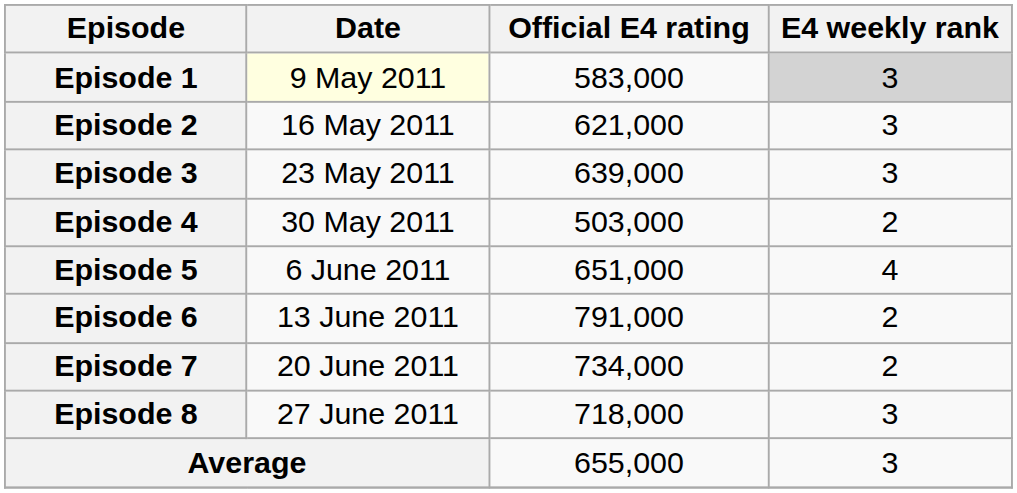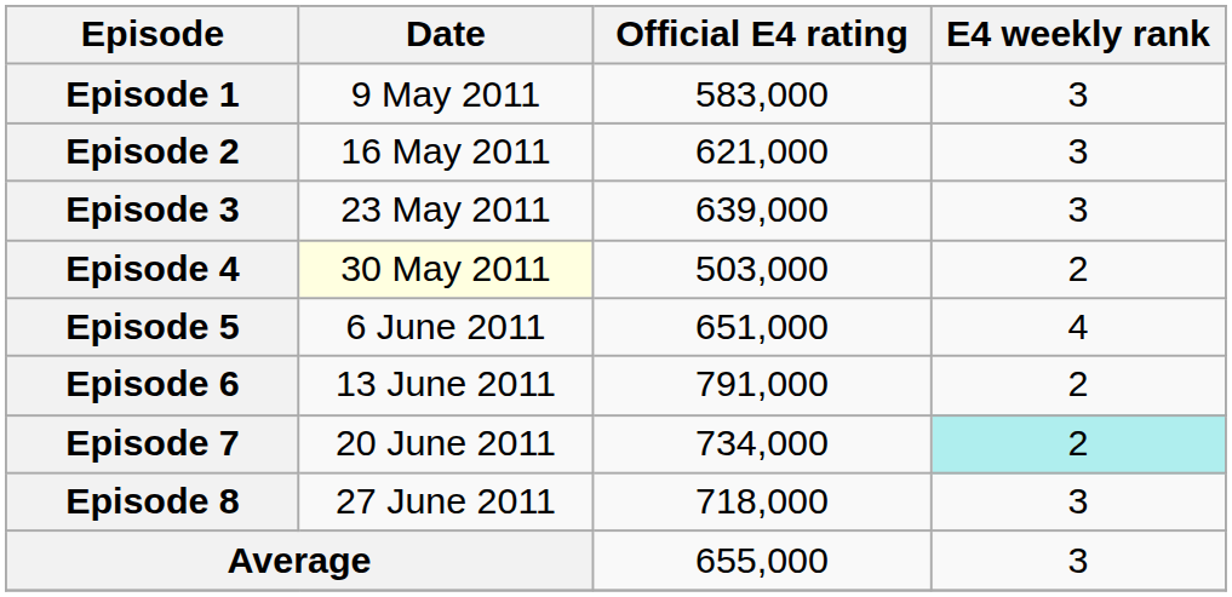Episode 1 | Date: lightyellow background -> no background
Episode 1 | E4 weekly rank: lightgrey background -> no background
Episode 4 | Date: no background -> lightyellow background
Episode 7 | E4 weekly rank: no background -> paleturquoise background
